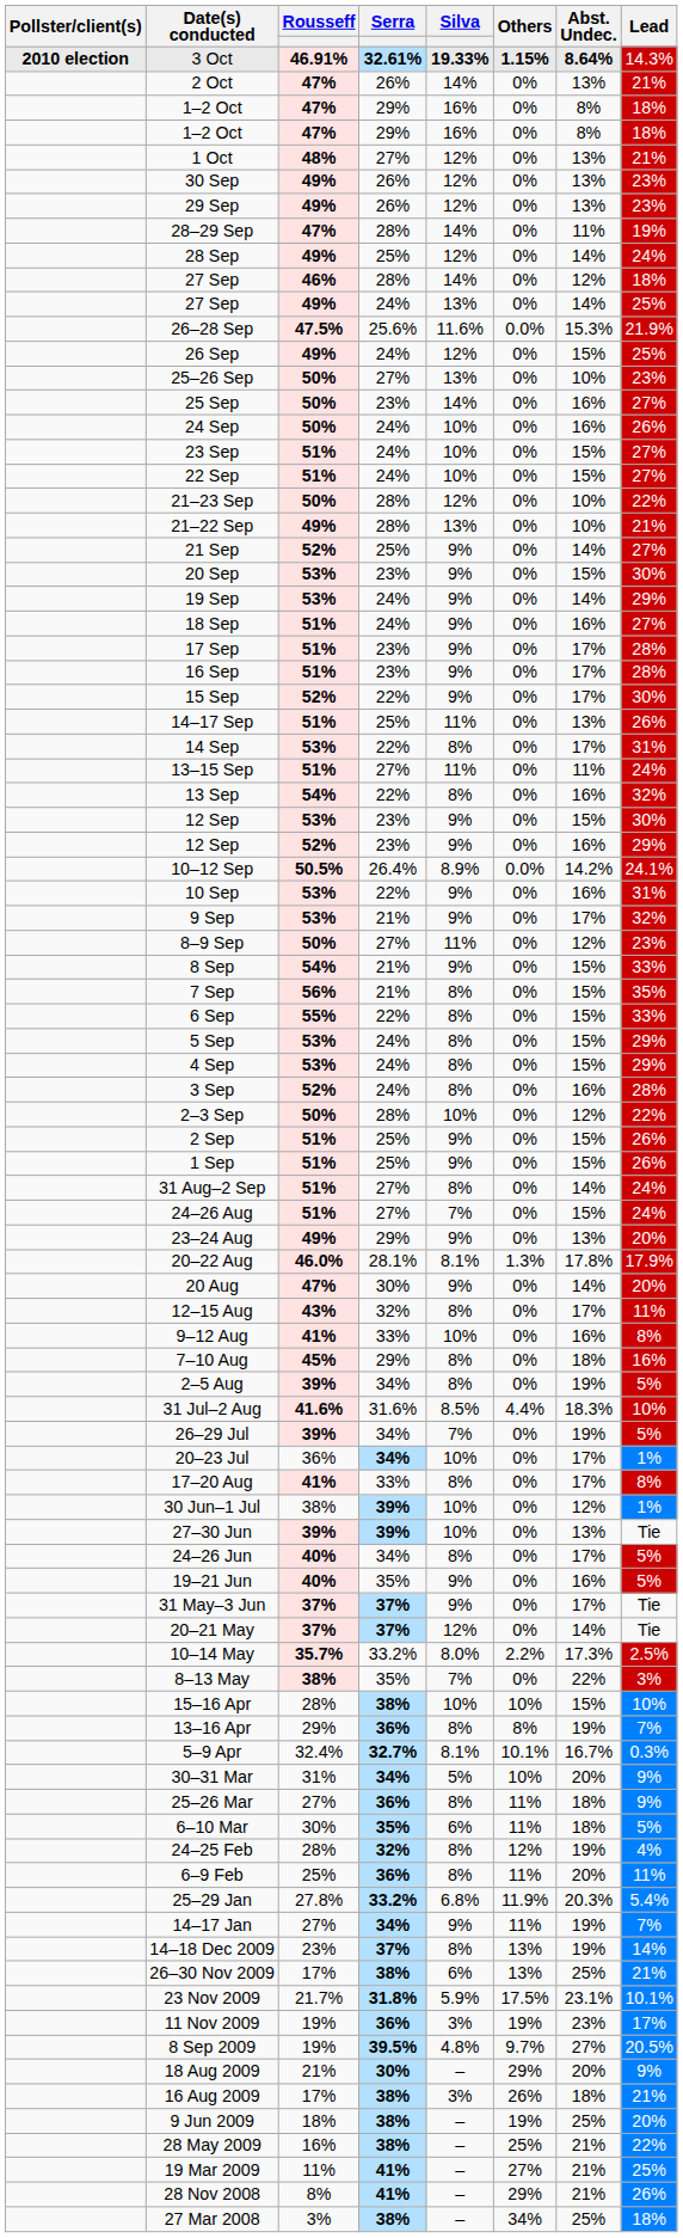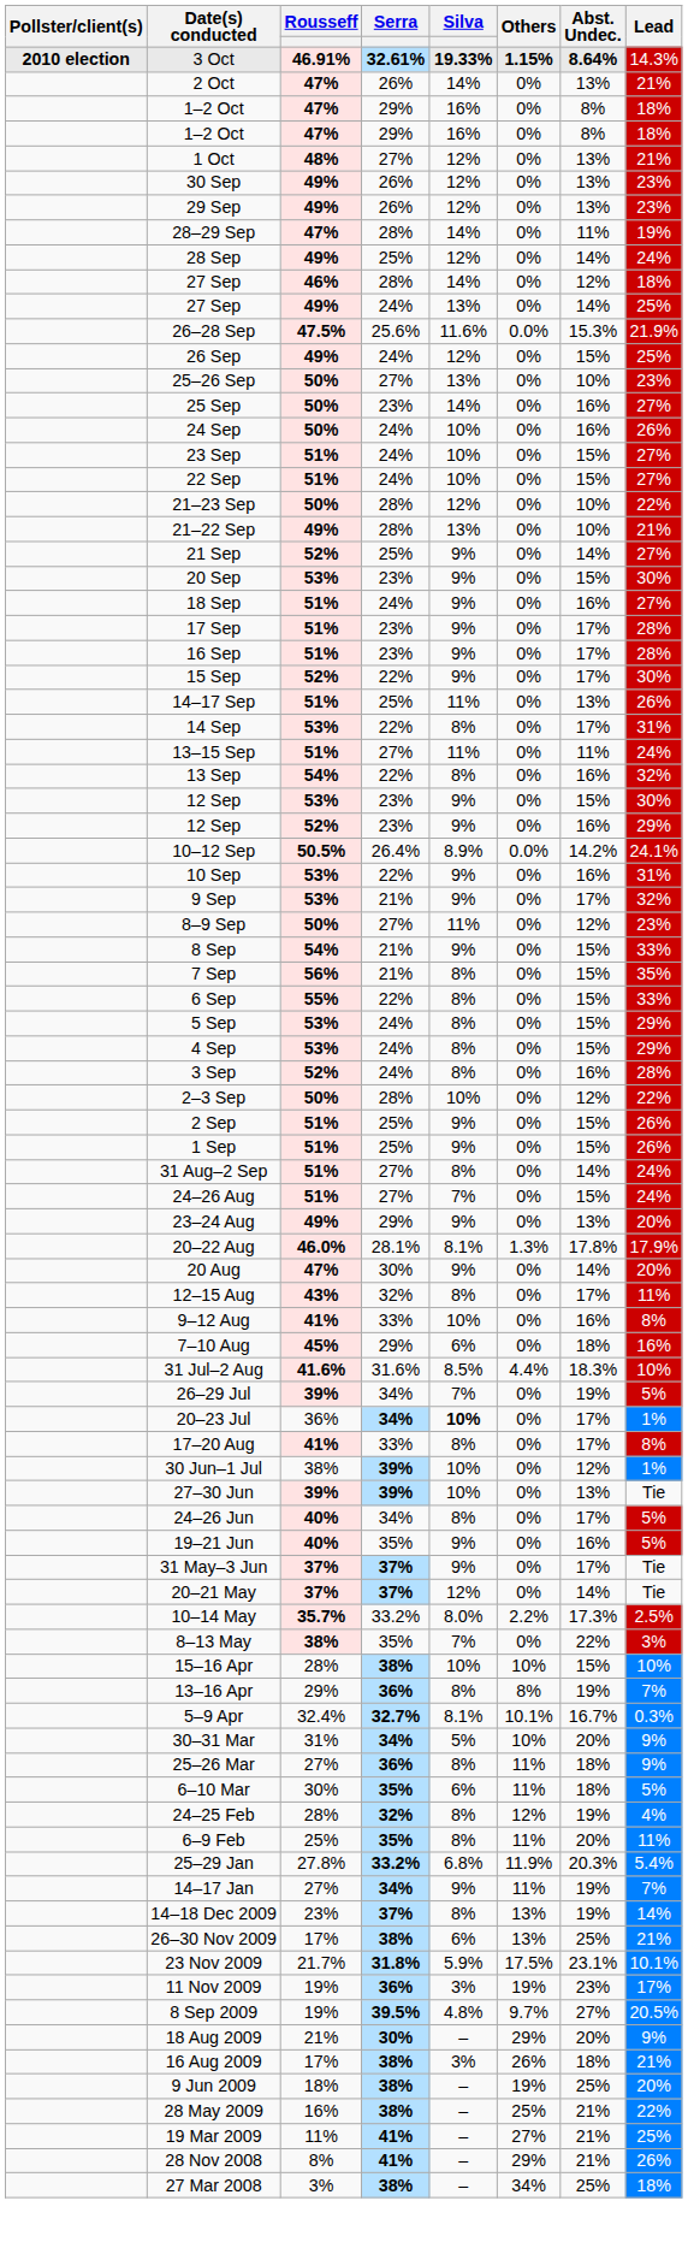- row: 19 Sep | 53% | 24% | 9% | 0% | 14% | 29%
7–10 Aug | Silva: 8% -> 6%
- row: 2–5 Aug | 39% | 34% | 8% | 0% | 19% | 5%
20–23 Jul | Silva: normal -> bold
6–9 Feb | Serra: 36% -> 35%
